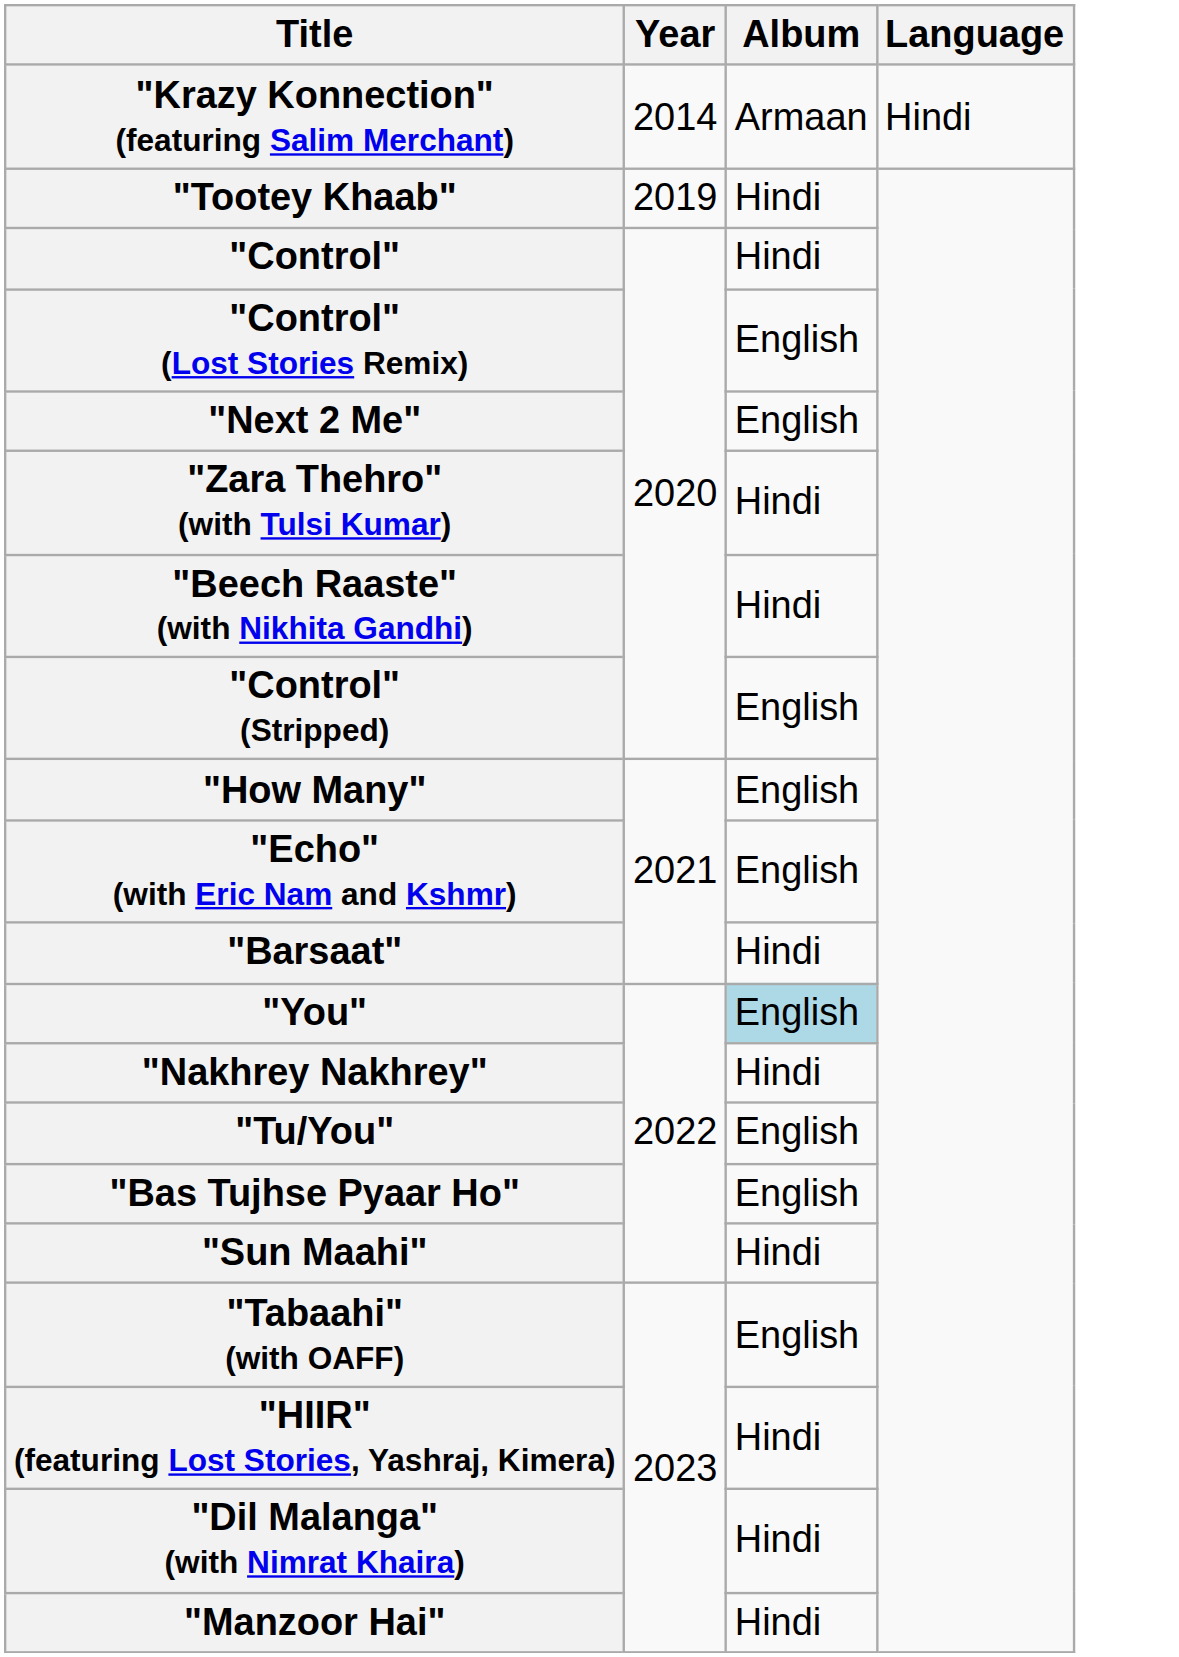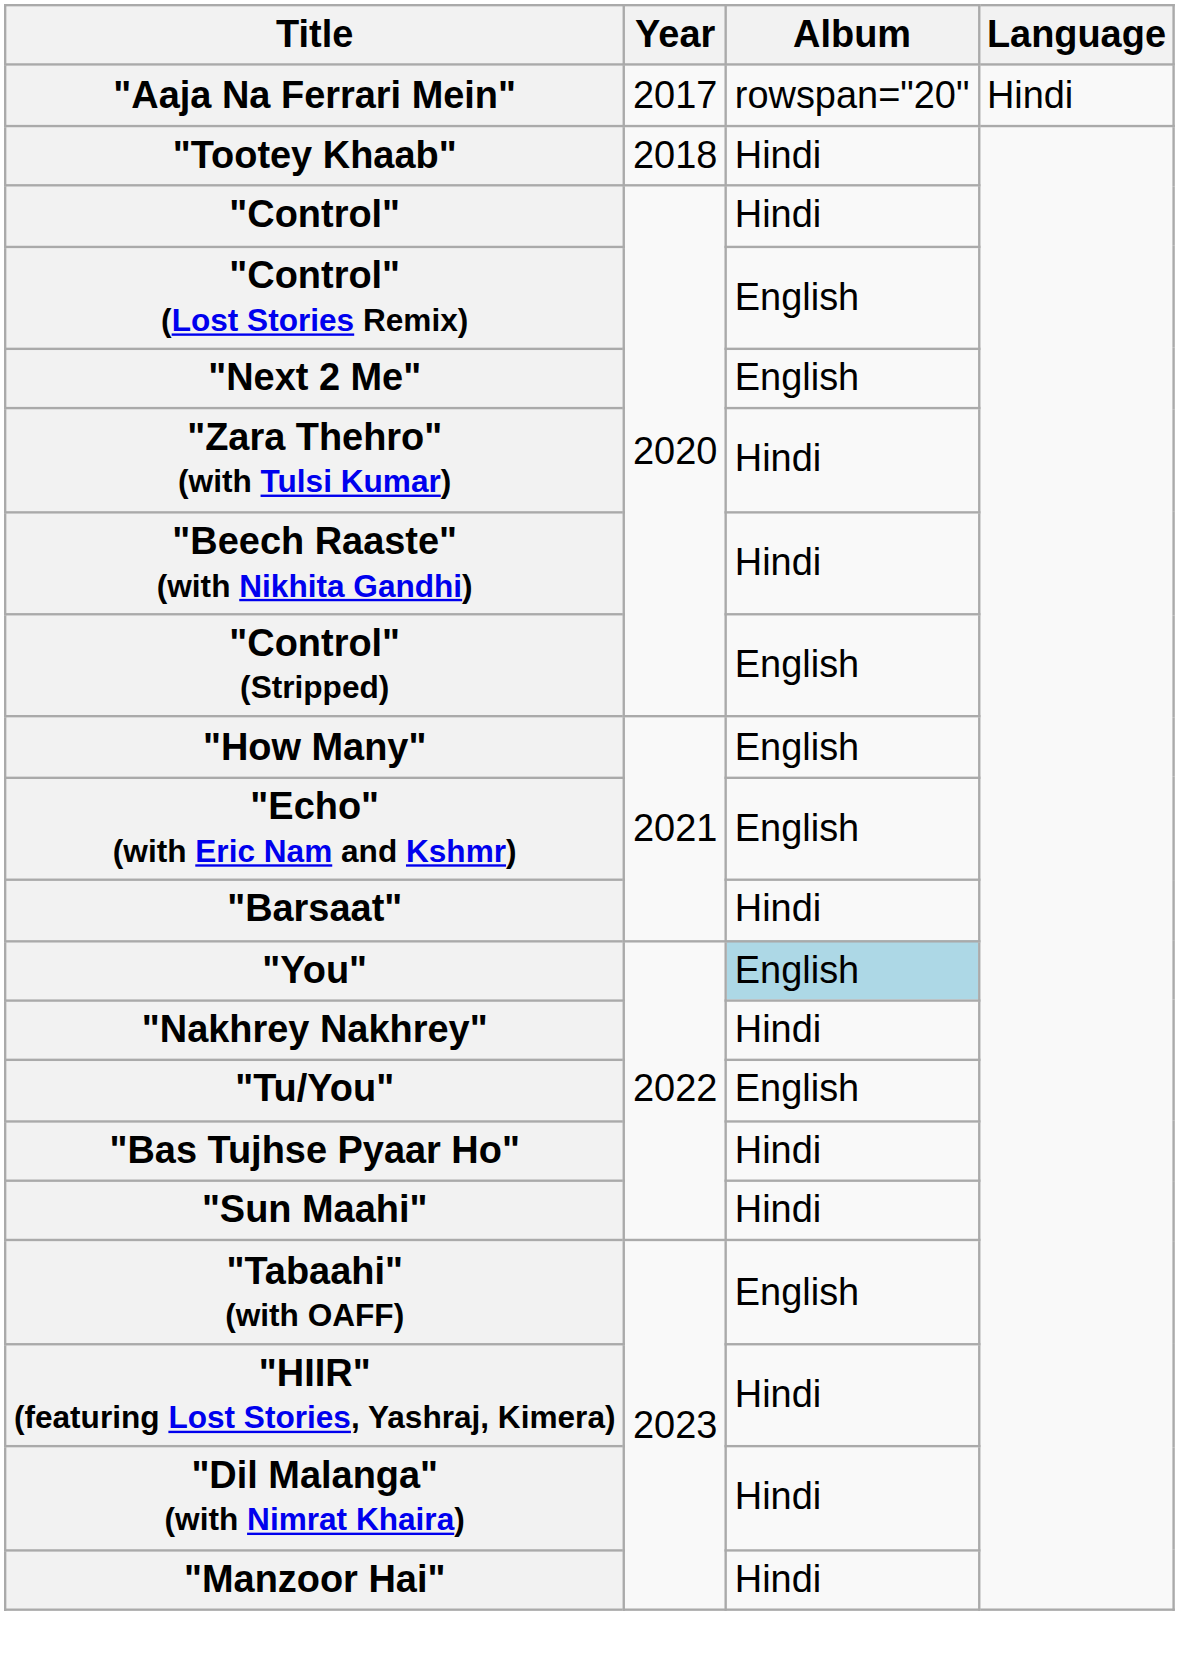- row: "Krazy Konnection" (featuring Salim Merchant) | 2014 | Armaan | Hindi
+ row: "Aaja Na Ferrari Mein" | 2017 | rowspan="20" | Hindi
"Tootey Khaab" | Year: 2019 -> 2018
"Bas Tujhse Pyaar Ho" | Album: English -> Hindi
